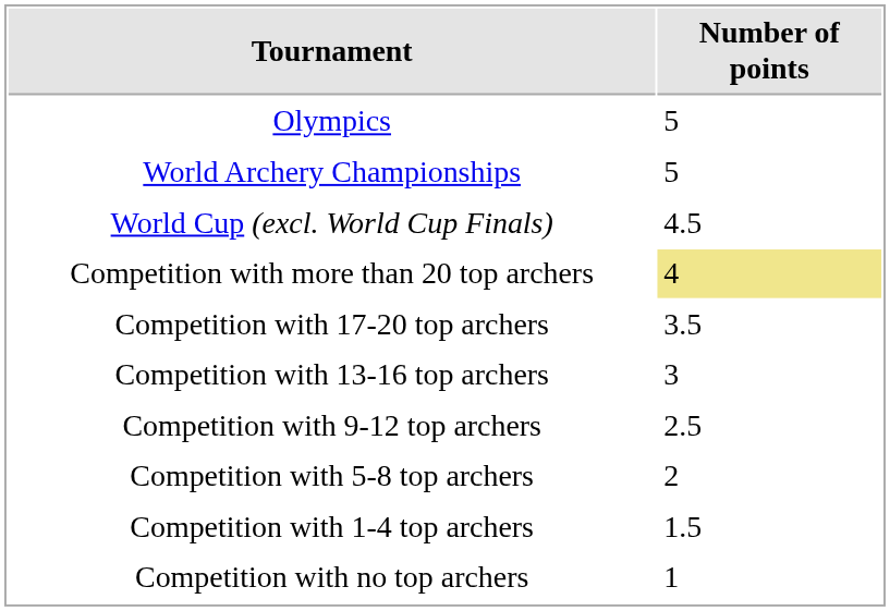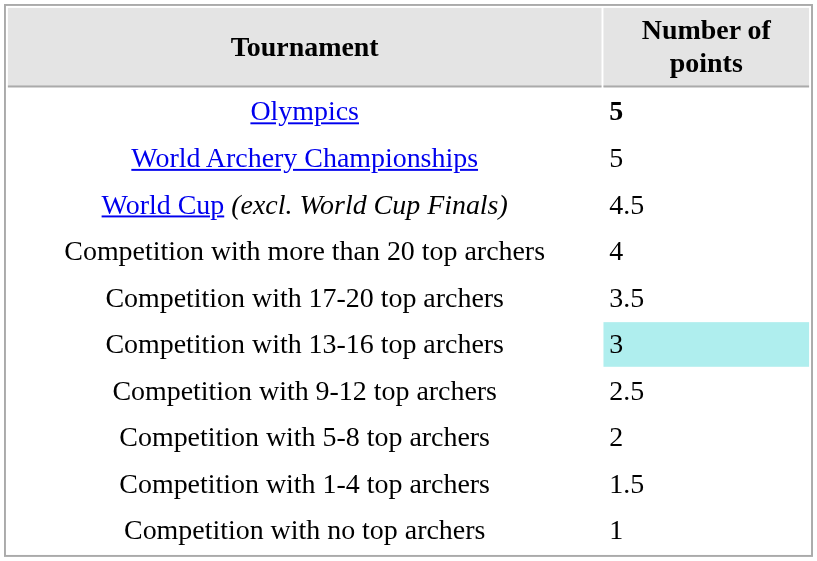Olympics | Number of points: normal -> bold
Competition with more than 20 top archers | Number of points: khaki background -> no background
Competition with 13-16 top archers | Number of points: no background -> paleturquoise background
